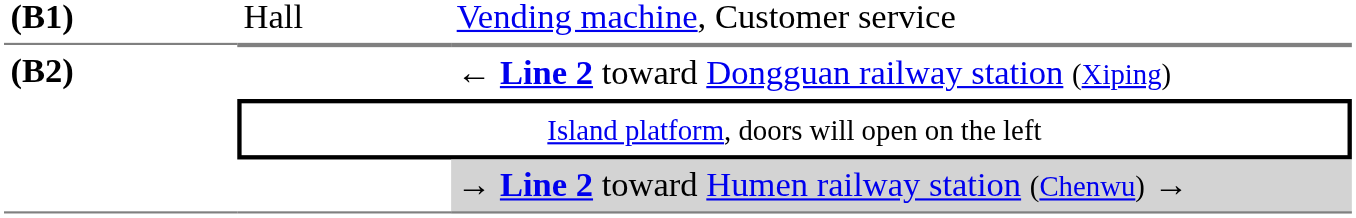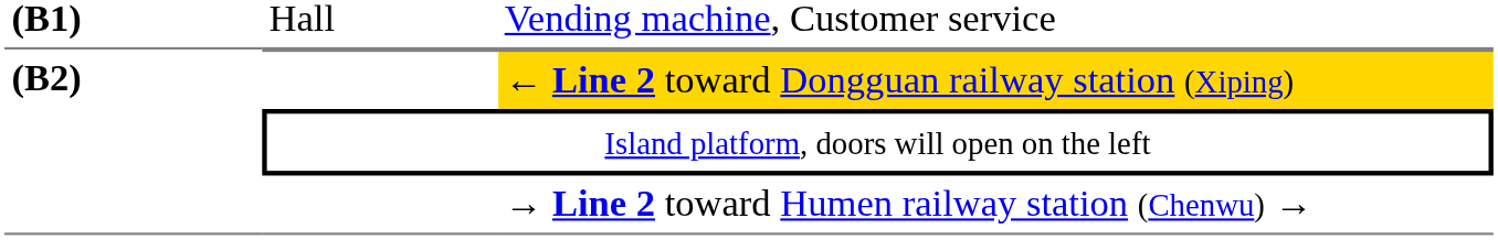← Line 2 toward Dongguan railway station (Xiping) | column 3: no background -> gold background
→ Line 2 toward Humen railway station (Chenwu) → | column 3: lightgrey background -> no background
